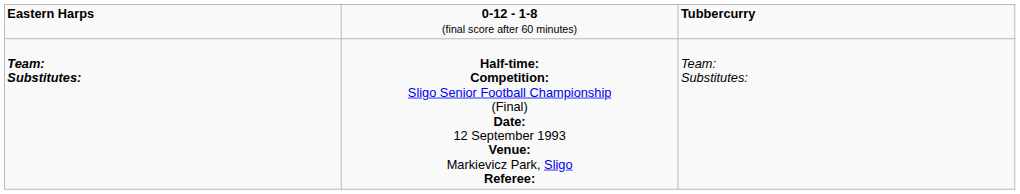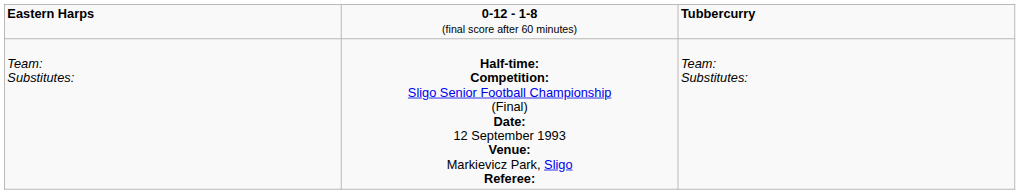row 2 | column 1: bold -> normal
